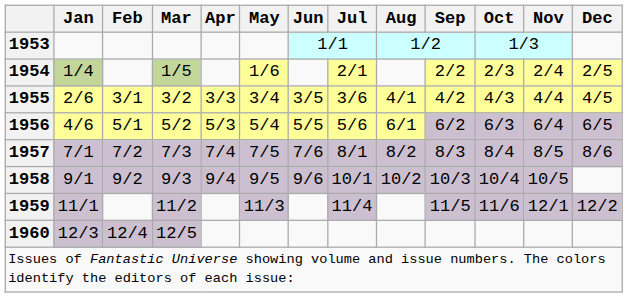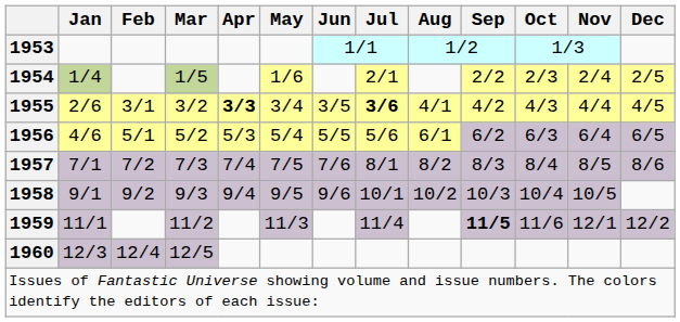1955 | Apr: normal -> bold
1955 | Jul: normal -> bold
1959 | Sep: normal -> bold
